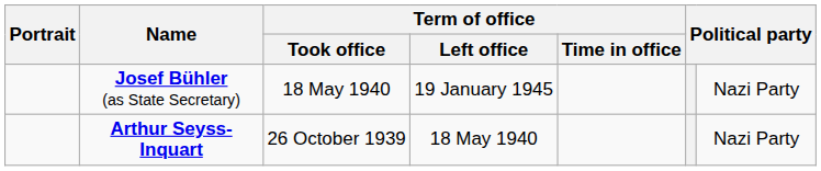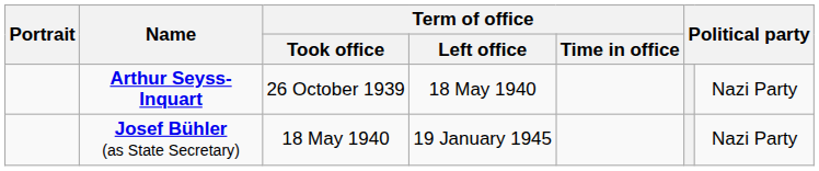rows swapped: Arthur Seyss-Inquart <-> Josef Bühler (as State Secretary)
